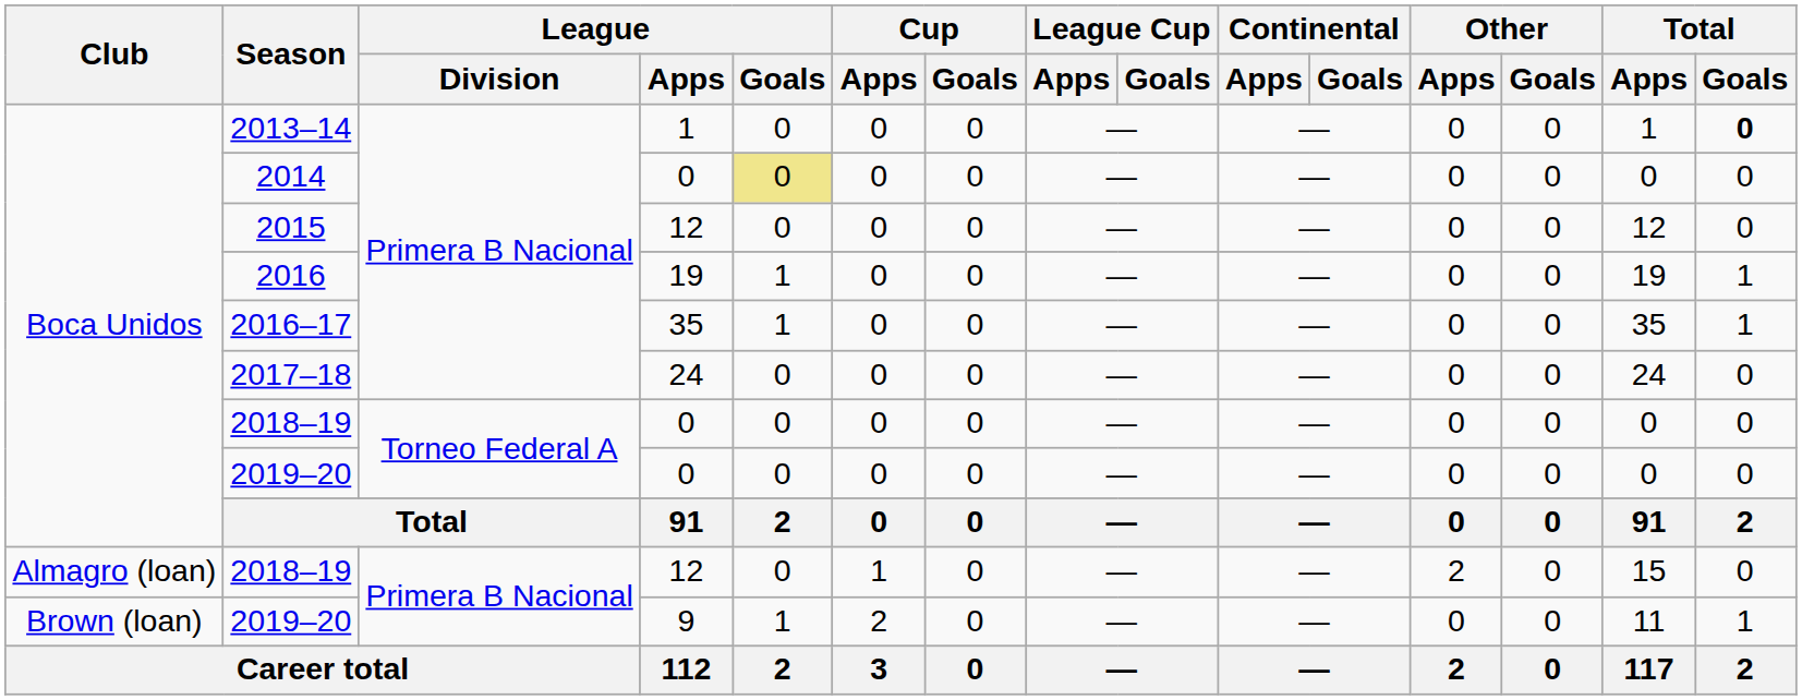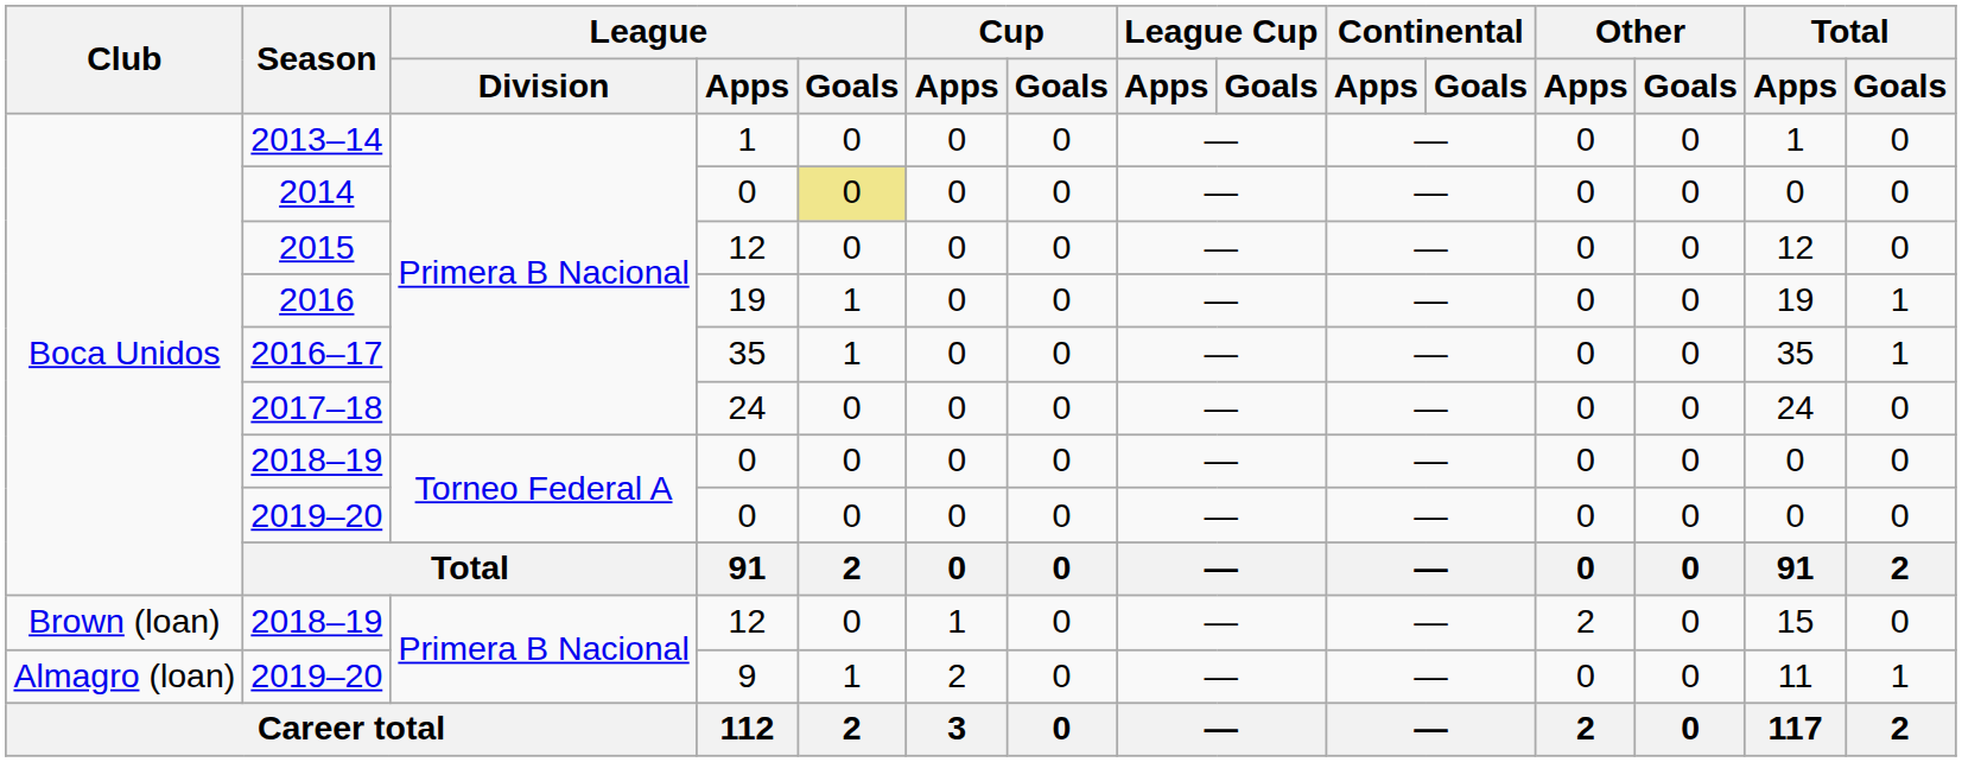2013–14 | Total / Goals: bold -> normal
2018–19 / 12 | Club: Almagro (loan) -> Brown (loan)
2019–20 / 9 | Club: Brown (loan) -> Almagro (loan)
